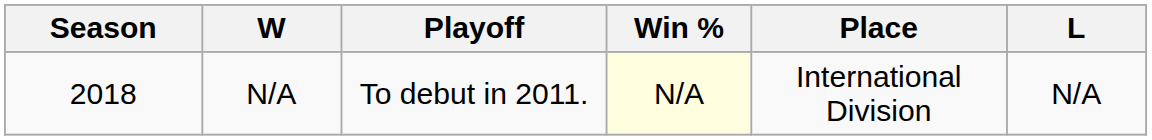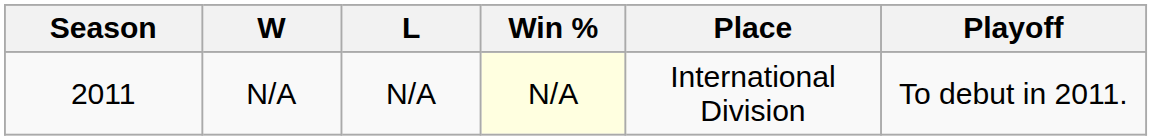columns swapped: L <-> Playoff
row 2 | Season: 2018 -> 2011
